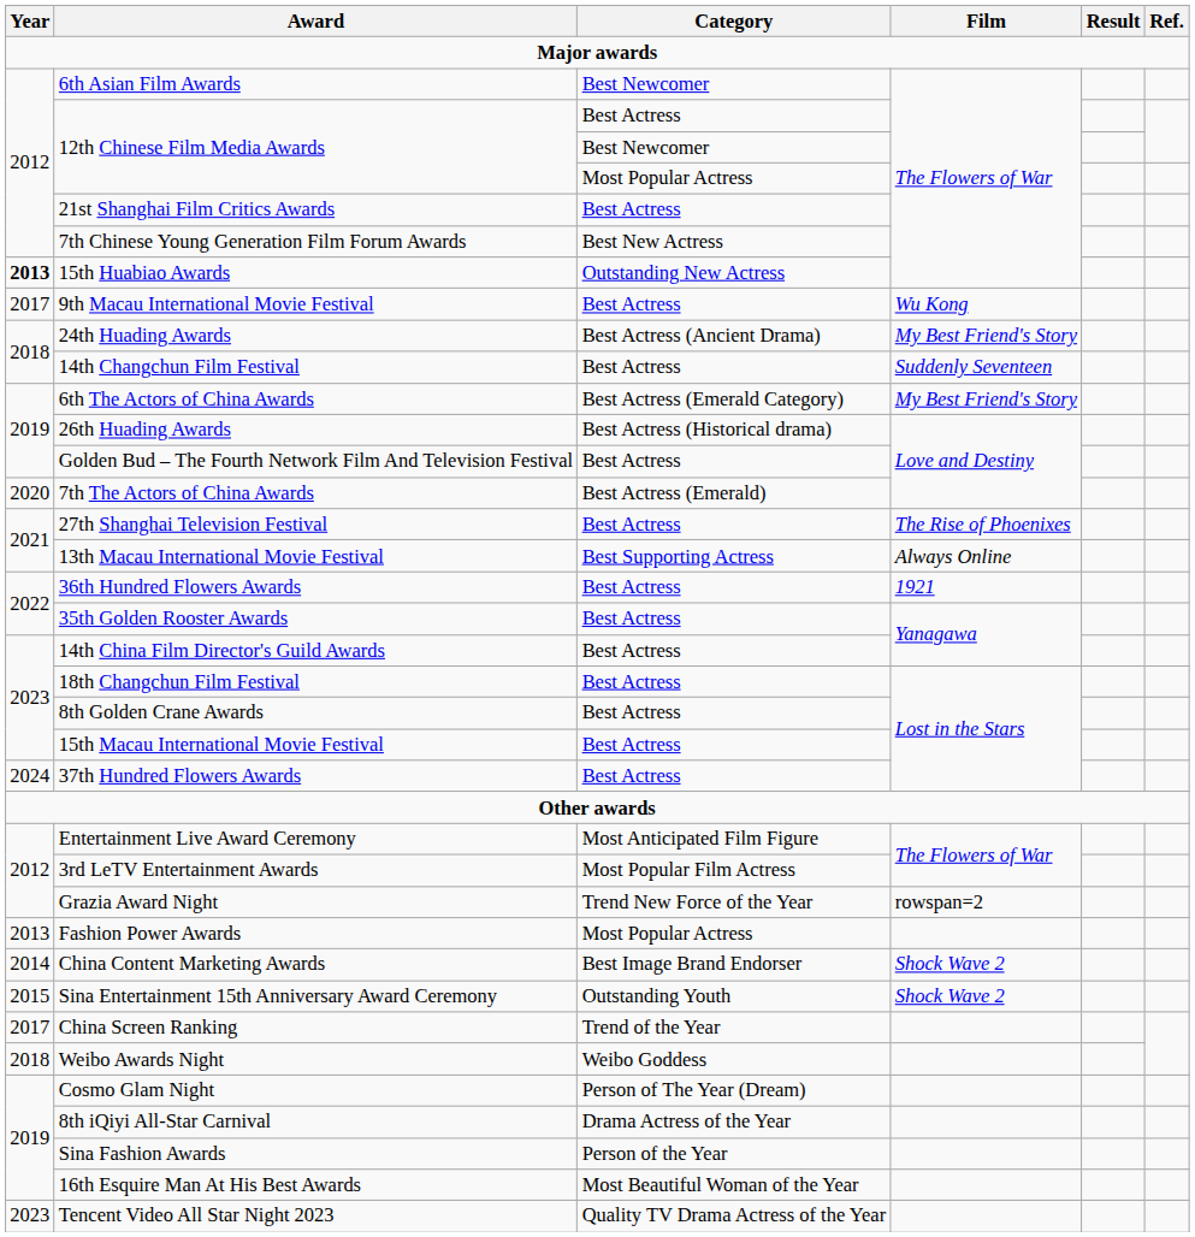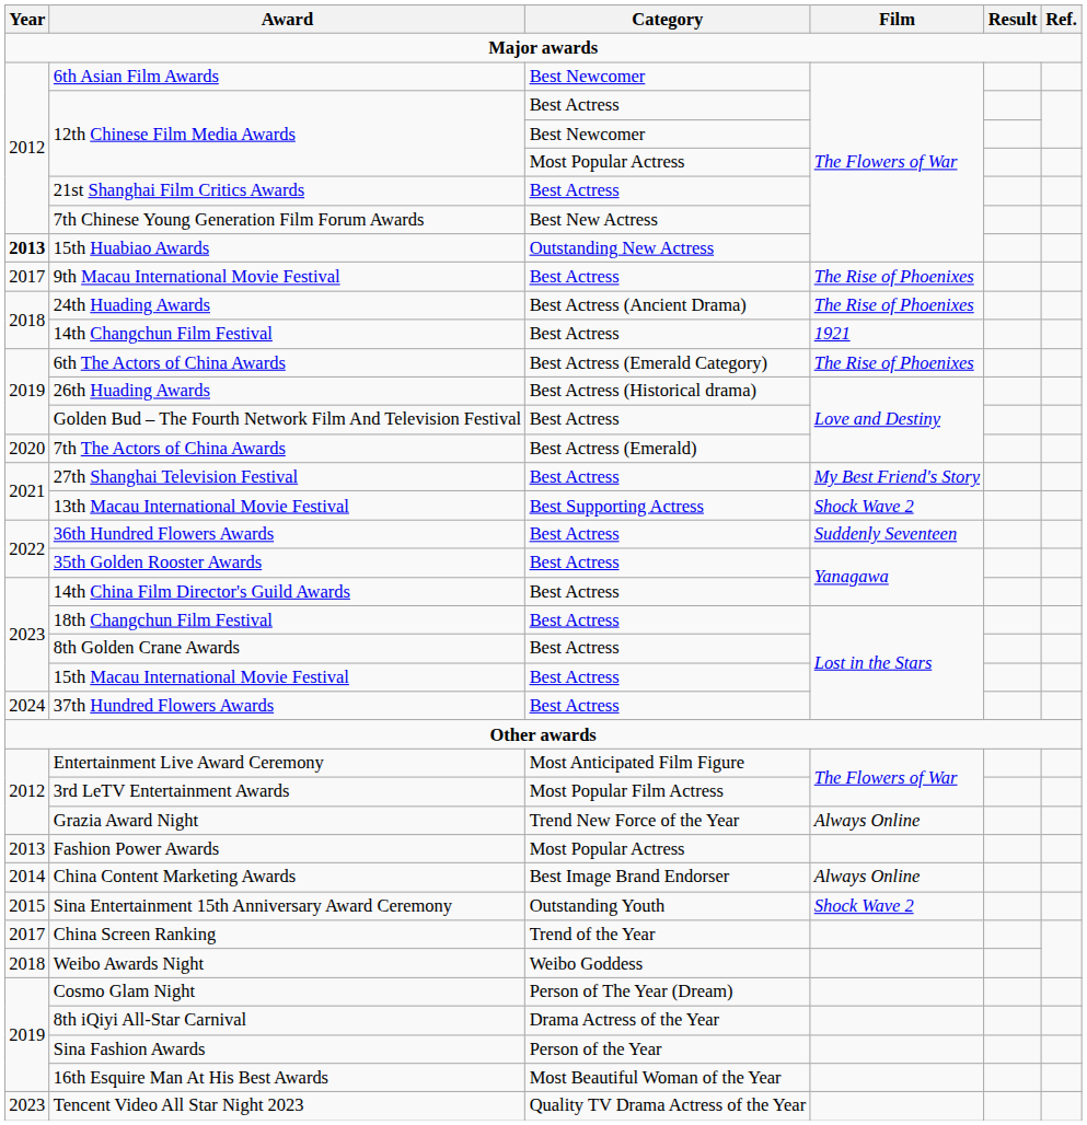9th Macau International Movie Festival | Film: Wu Kong -> The Rise of Phoenixes
24th Huading Awards | Film: My Best Friend's Story -> The Rise of Phoenixes
14th Changchun Film Festival | Film: Suddenly Seventeen -> 1921
6th The Actors of China Awards | Film: My Best Friend's Story -> The Rise of Phoenixes
27th Shanghai Television Festival | Film: The Rise of Phoenixes -> My Best Friend's Story
13th Macau International Movie Festival | Film: Always Online -> Shock Wave 2
36th Hundred Flowers Awards | Film: 1921 -> Suddenly Seventeen
Grazia Award Night | Film: rowspan=2 -> Always Online
China Content Marketing Awards | Film: Shock Wave 2 -> Always Online
